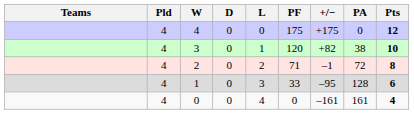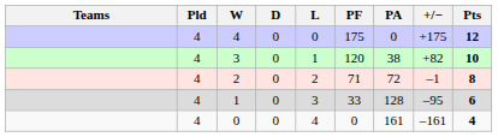columns swapped: PA <-> +/−
